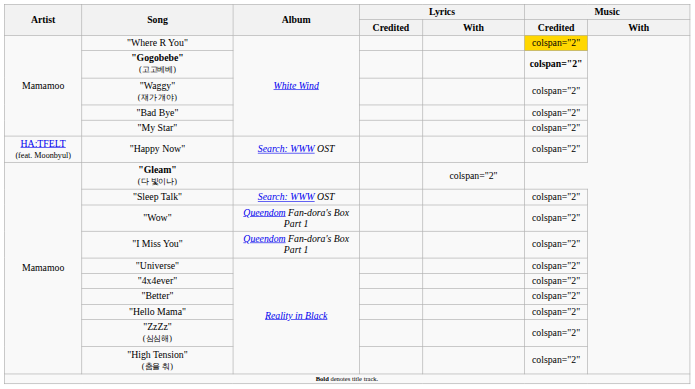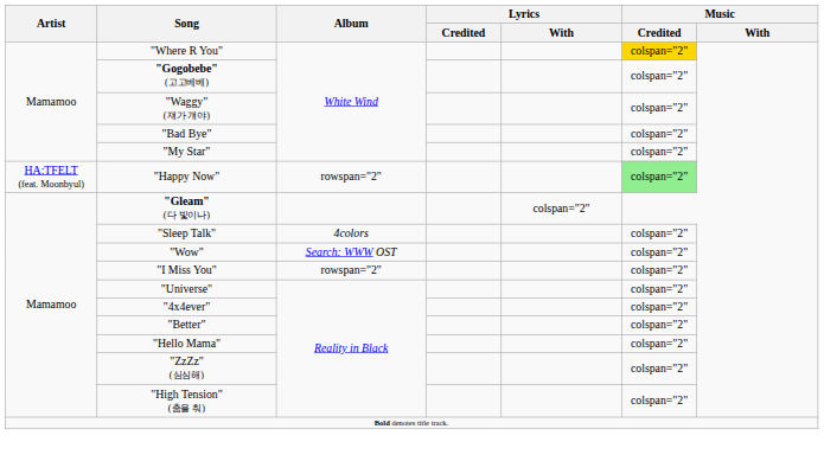"Gogobebe" (고고베베) | Music / Credited: bold -> normal
"Happy Now" | Album: Search: WWW OST -> rowspan="2"
"Happy Now" | Music / Credited: no background -> lightgreen background
"Sleep Talk" | Album: Search: WWW OST -> 4colors
"Wow" | Album: Queendom Fan-dora's Box Part 1 -> Search: WWW OST
"I Miss You" | Album: Queendom Fan-dora's Box Part 1 -> rowspan="2"
